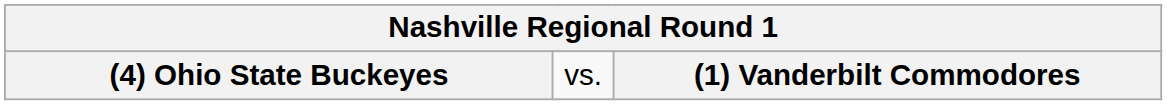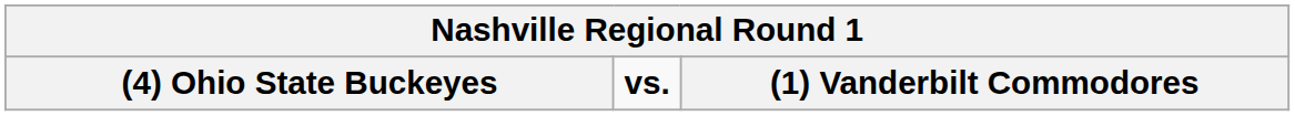(4) Ohio State Buckeyes | column 2: normal -> bold
